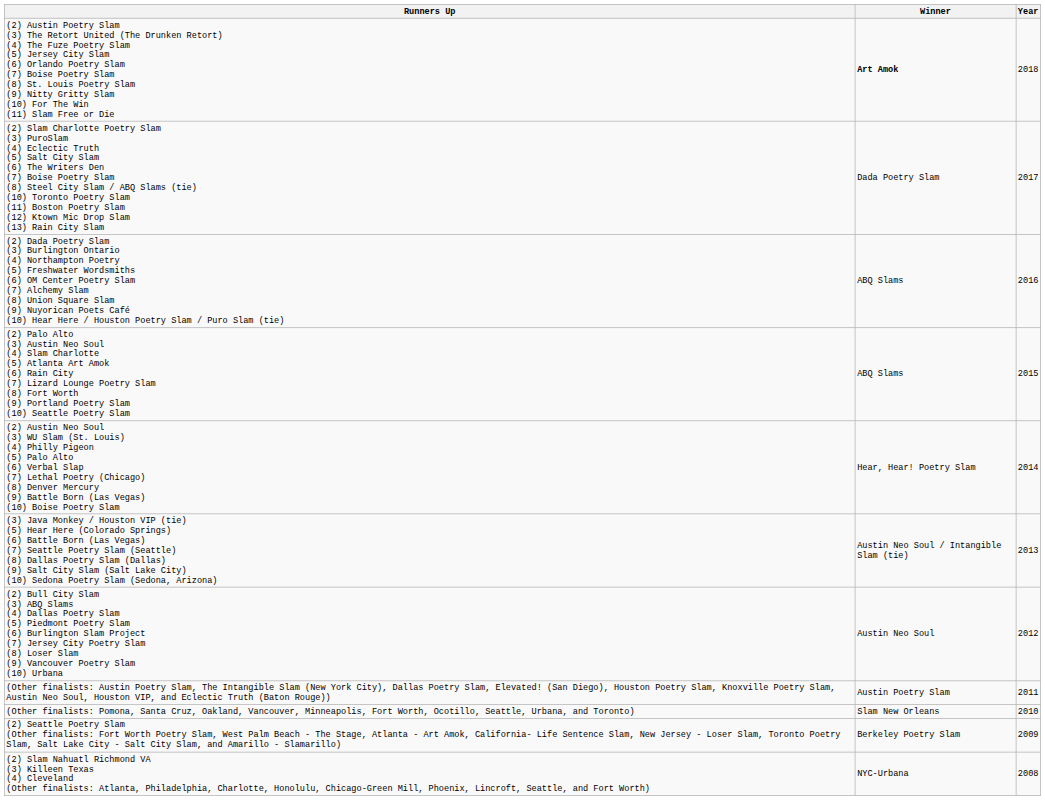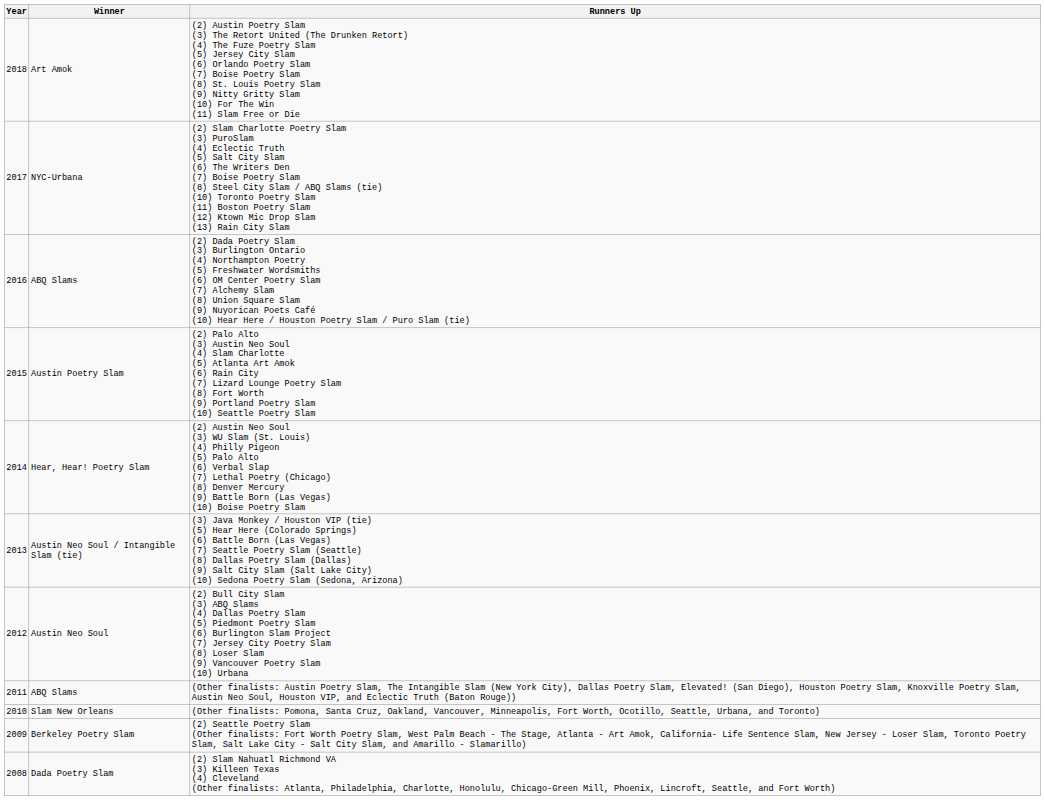columns swapped: Year <-> Runners Up
row 2 | Winner: bold -> normal
row 3 | Winner: Dada Poetry Slam -> NYC-Urbana
row 5 | Winner: ABQ Slams -> Austin Poetry Slam
row 9 | Winner: Austin Poetry Slam -> ABQ Slams
row 12 | Winner: NYC-Urbana -> Dada Poetry Slam
